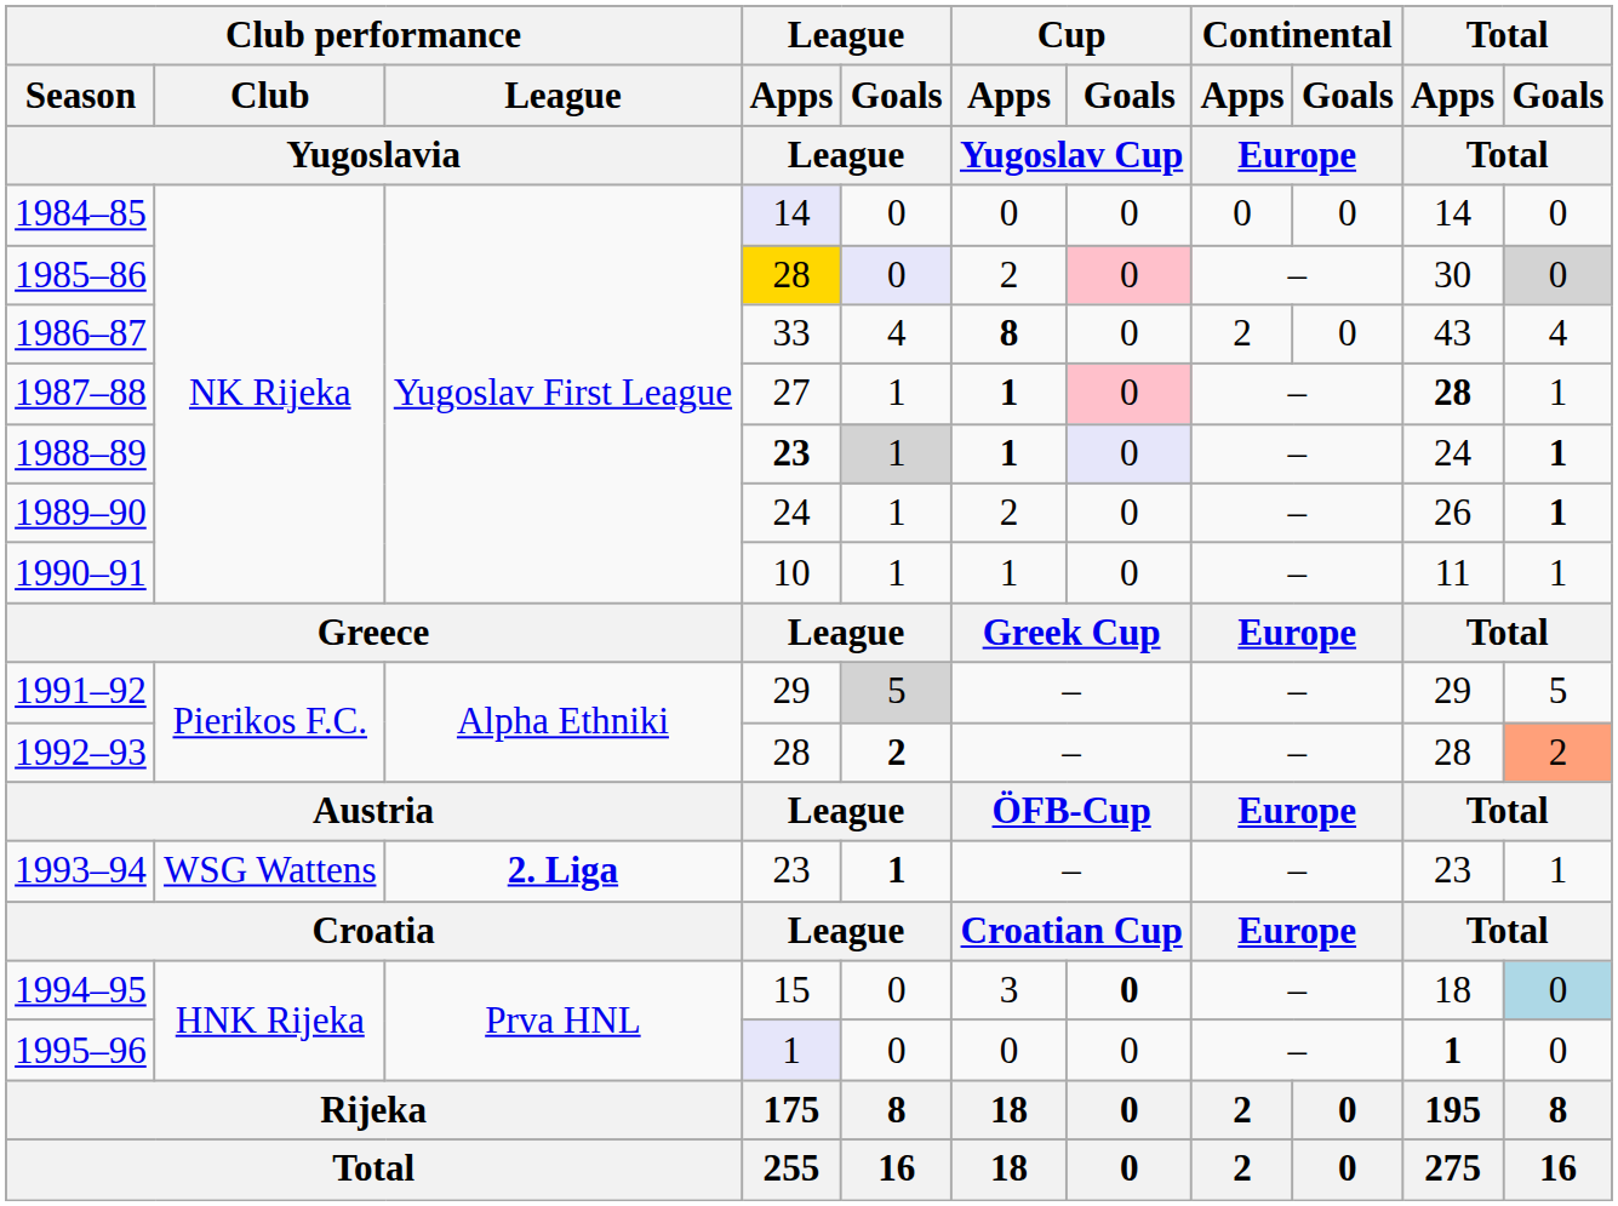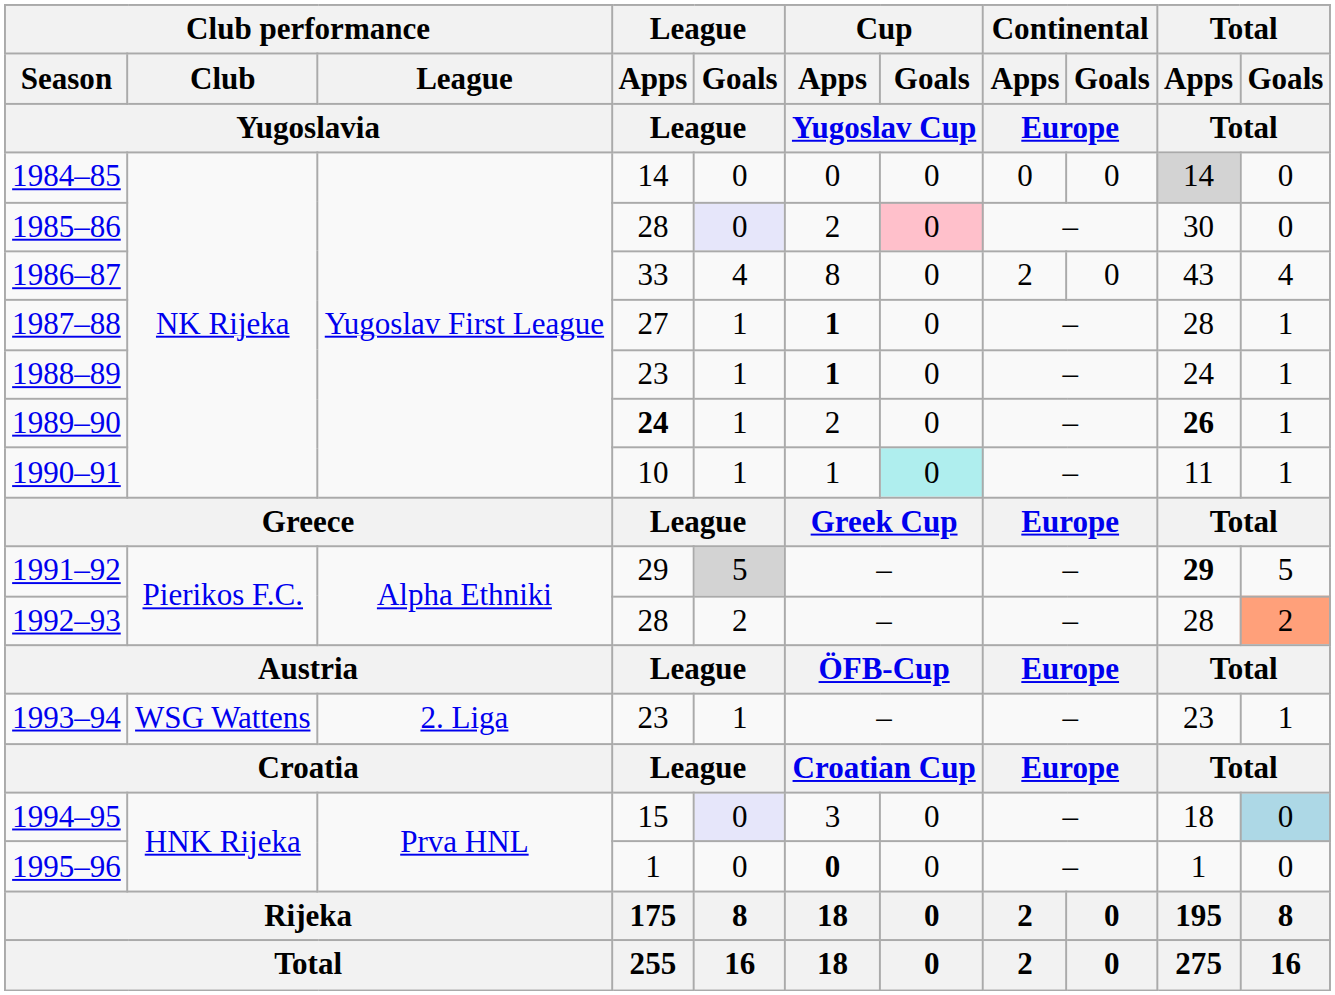1984–85 | League / Apps / League: lavender background -> no background
1984–85 | Total / Apps / Total: no background -> lightgrey background
1985–86 | League / Apps / League: gold background -> no background
1985–86 | Total / Goals / Total: lightgrey background -> no background
1986–87 | Cup / Apps / Yugoslav Cup: bold -> normal
1987–88 | Cup / Goals / Yugoslav Cup: pink background -> no background
1987–88 | Total / Apps / Total: bold -> normal
1988–89 | League / Apps / League: bold -> normal
1988–89 | League / Goals / League: lightgrey background -> no background
1988–89 | Cup / Goals / Yugoslav Cup: lavender background -> no background
1988–89 | Total / Goals / Total: bold -> normal
1989–90 | League / Apps / League: normal -> bold
1989–90 | Total / Apps / Total: normal -> bold
1989–90 | Total / Goals / Total: bold -> normal
1990–91 | Cup / Goals / Yugoslav Cup: no background -> paleturquoise background
1991–92 | Total / Apps / Total: normal -> bold
1992–93 | League / Goals / League: bold -> normal
1993–94 | Club performance / League / Yugoslavia: bold -> normal
1993–94 | League / Goals / League: bold -> normal
1994–95 | League / Goals / League: no background -> lavender background
1994–95 | Cup / Goals / Yugoslav Cup: bold -> normal
1995–96 | League / Apps / League: lavender background -> no background
1995–96 | Cup / Apps / Yugoslav Cup: normal -> bold
1995–96 | Total / Apps / Total: bold -> normal
